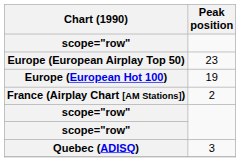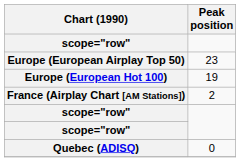Quebec (ADISQ) | Peak position: 3 -> 0
